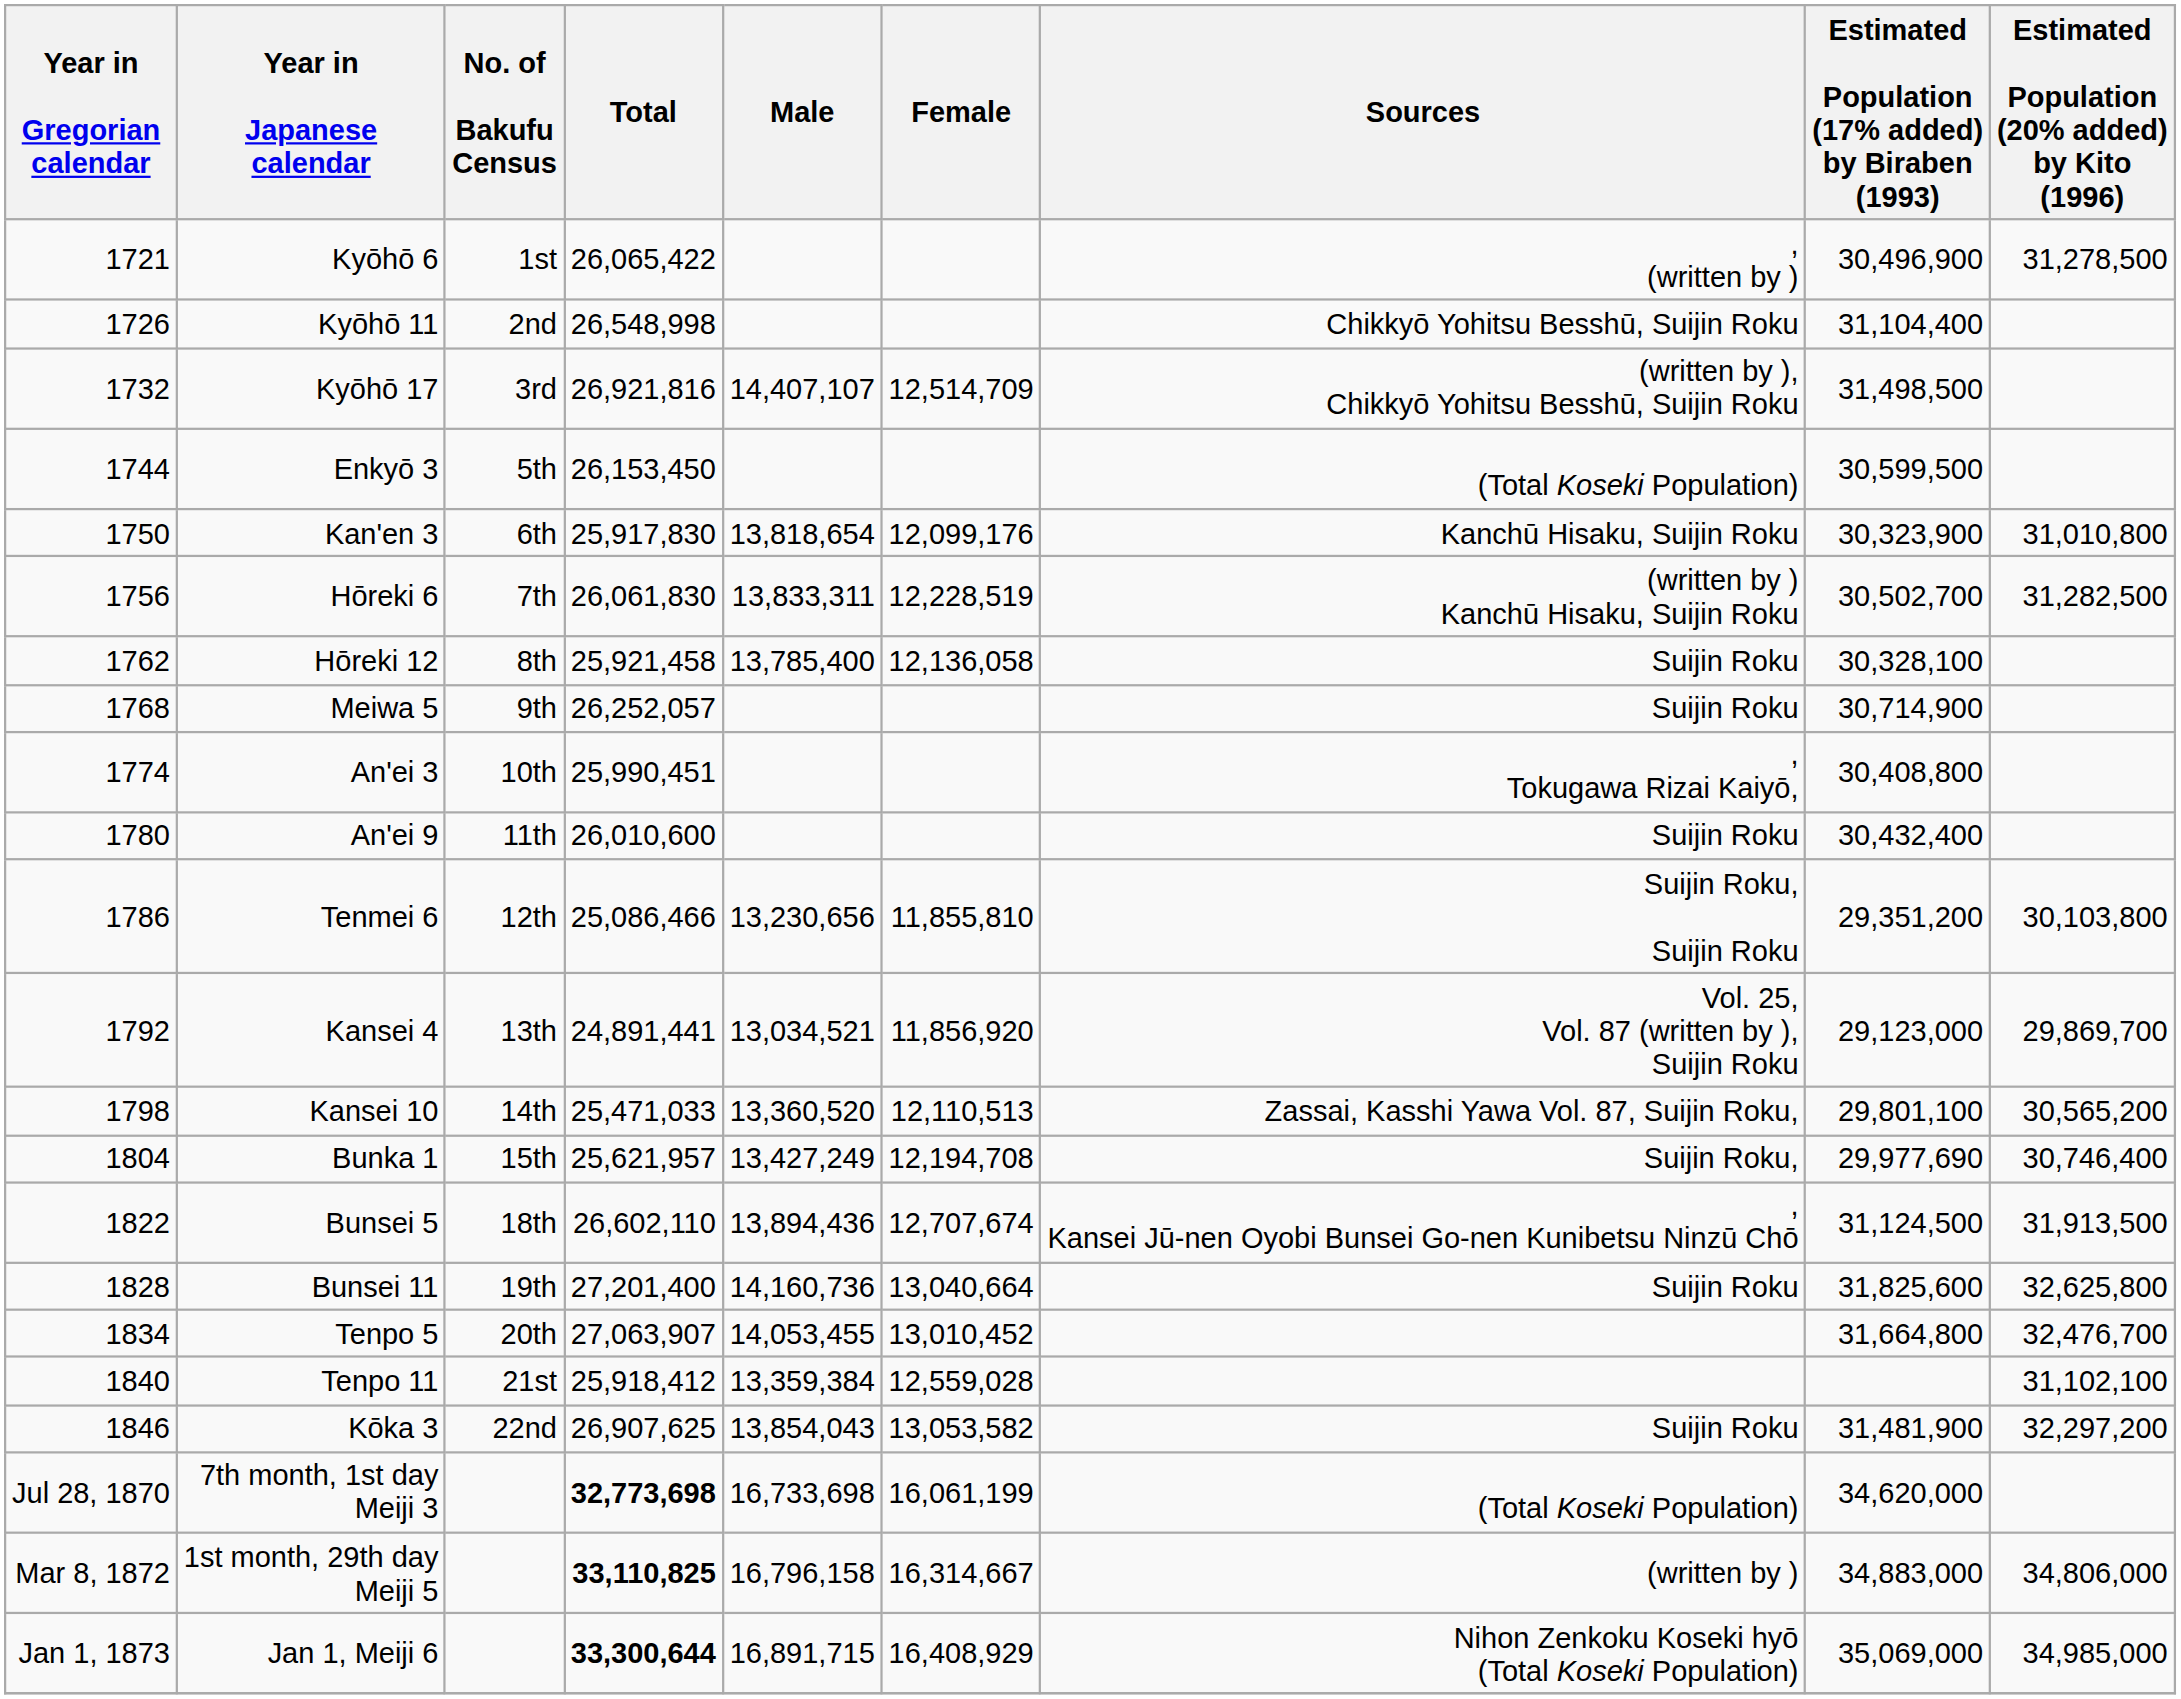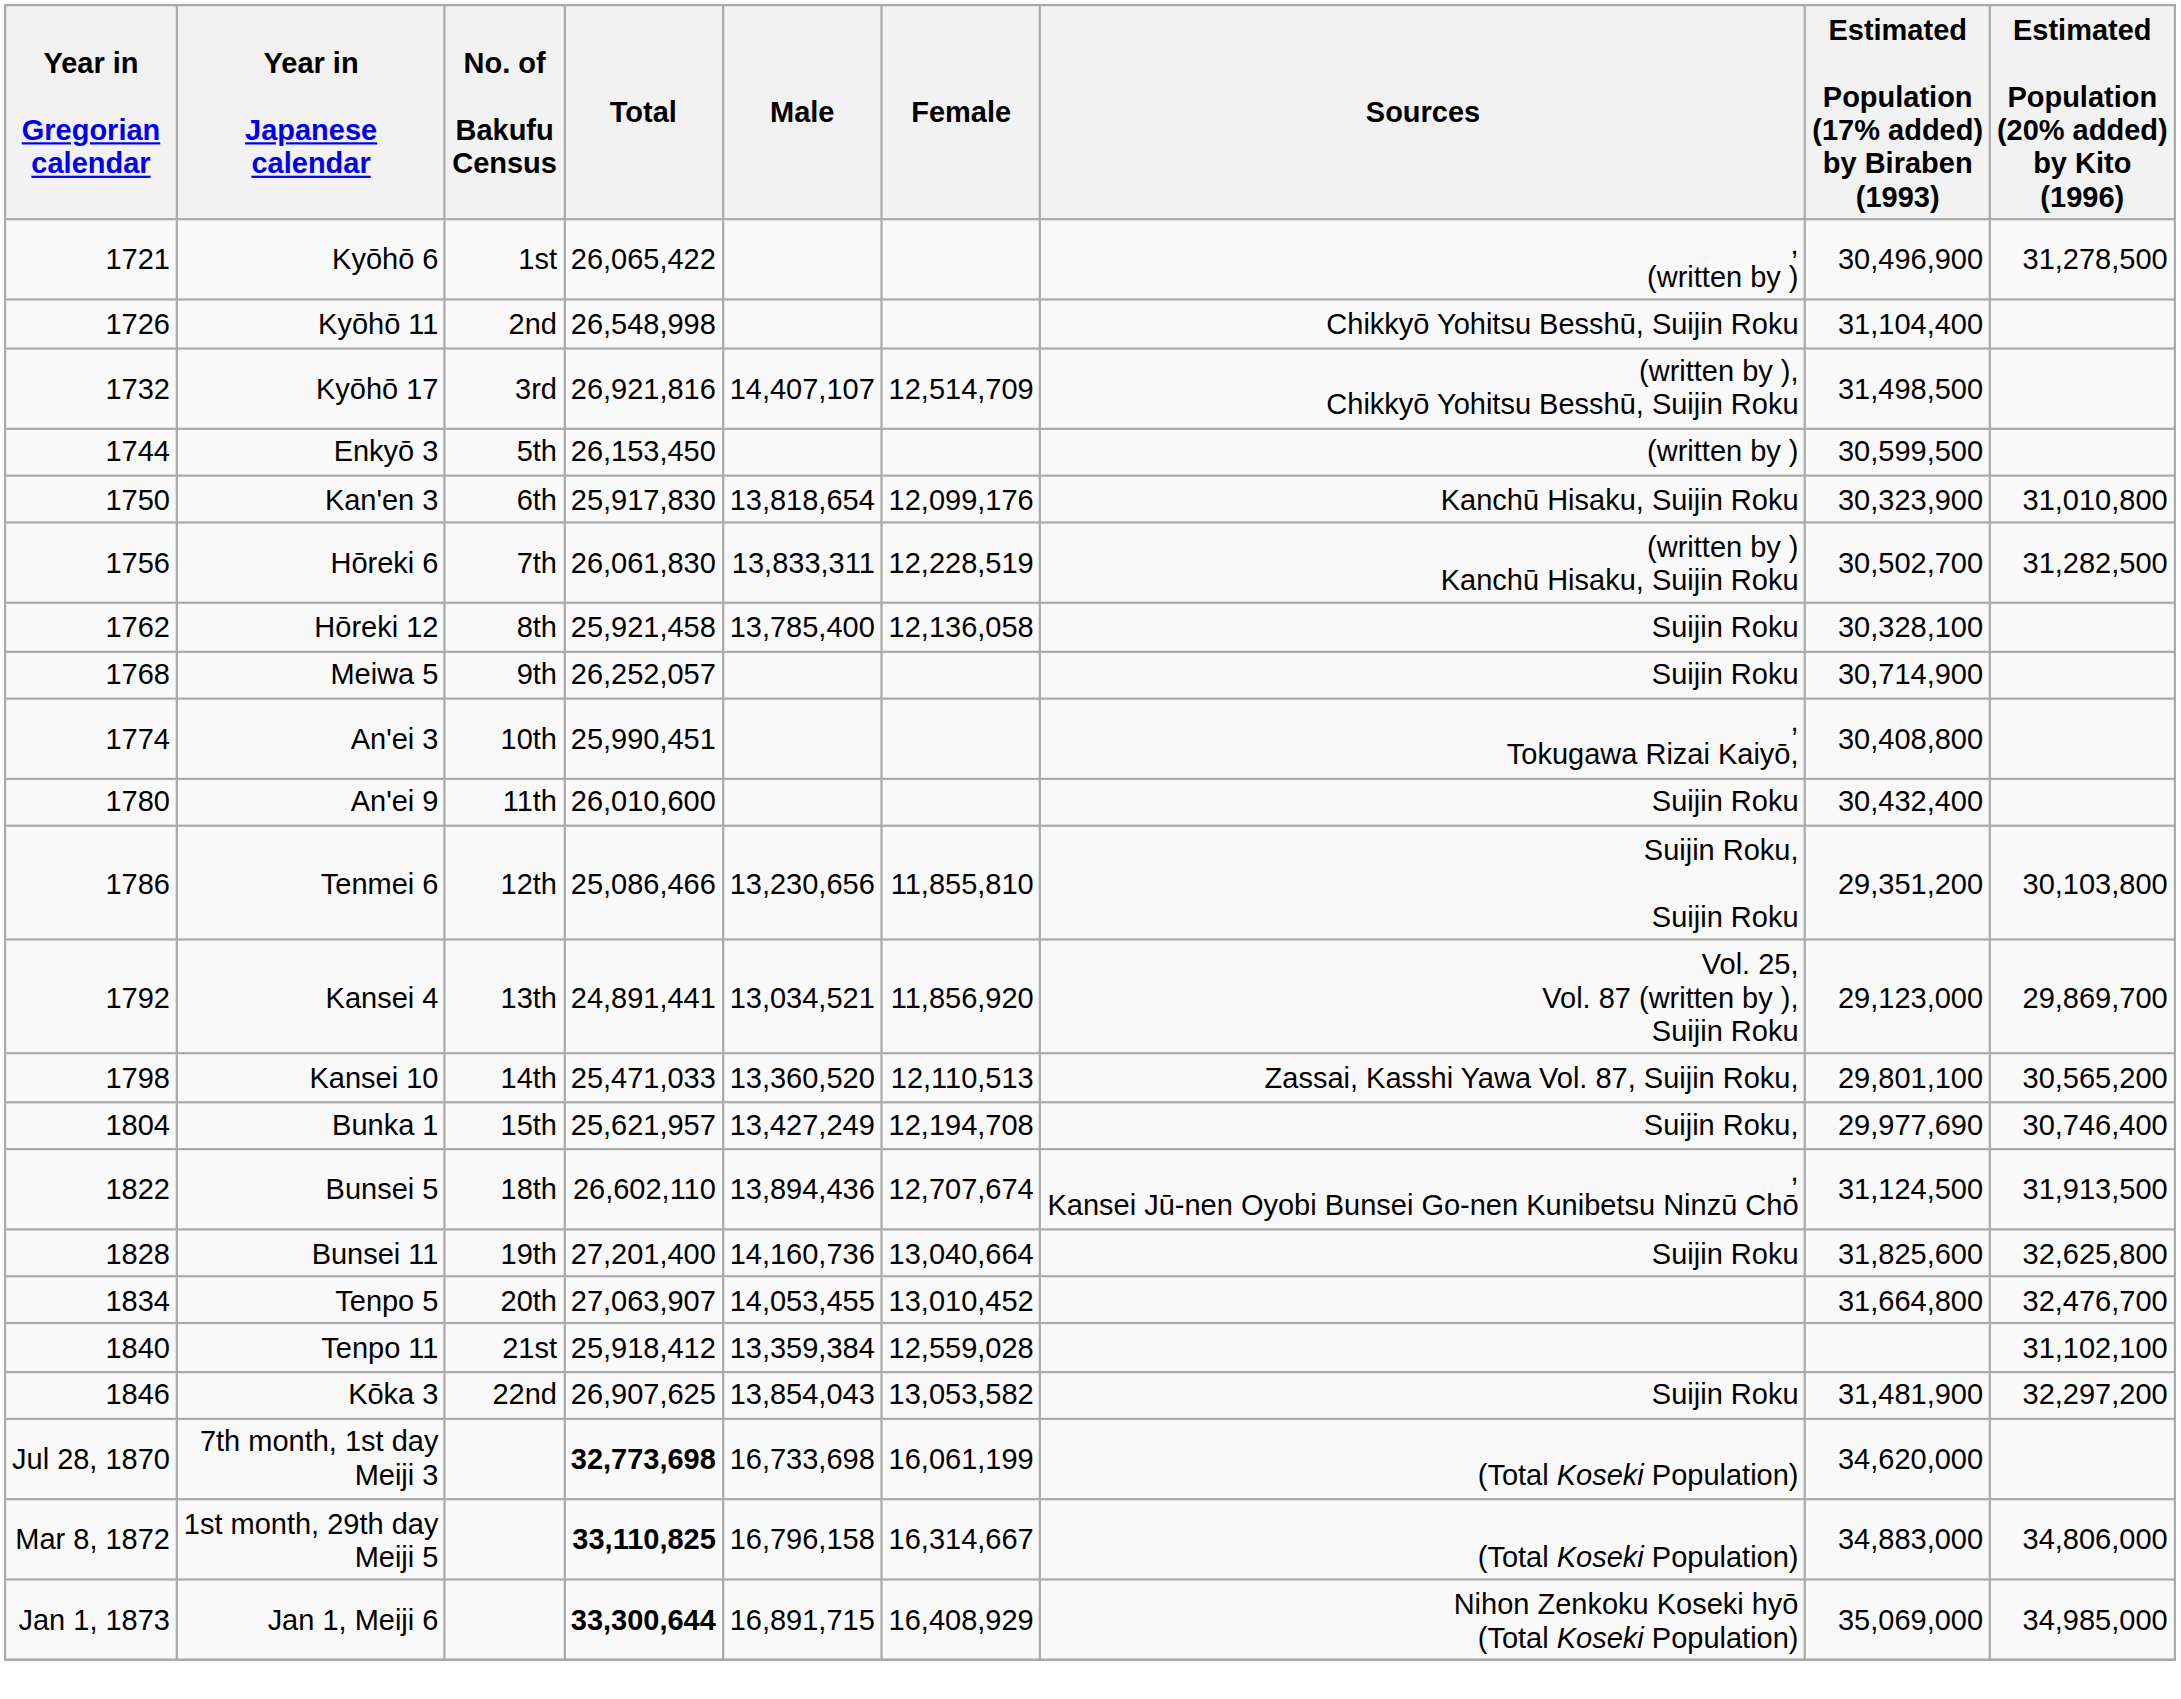Enkyō 3 | Sources: (Total Koseki Population) -> (written by )
1st month, 29th day Meiji 5 | Sources: (written by ) -> (Total Koseki Population)
